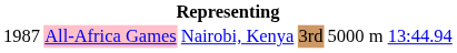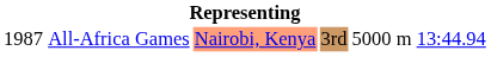row 2 | column 2: pink background -> no background
row 2 | column 3: no background -> lightsalmon background
